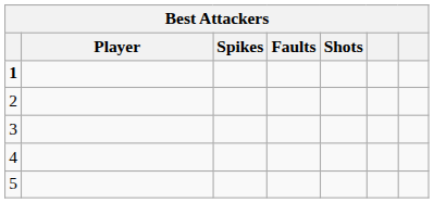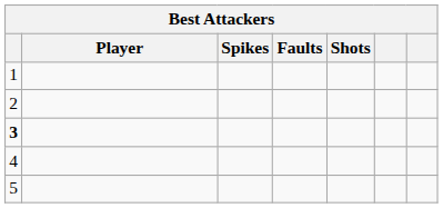1 | column 1: bold -> normal
3 | column 1: normal -> bold
